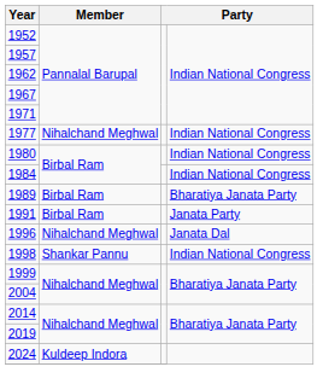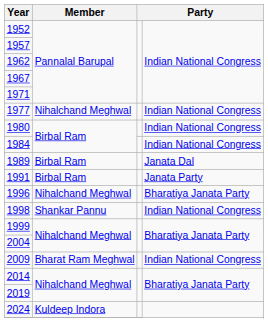1989 | column 4: Bharatiya Janata Party -> Janata Dal
1996 | column 4: Janata Dal -> Bharatiya Janata Party
+ row: 2009 | Bharat Ram Meghwal | Indian National Congress
